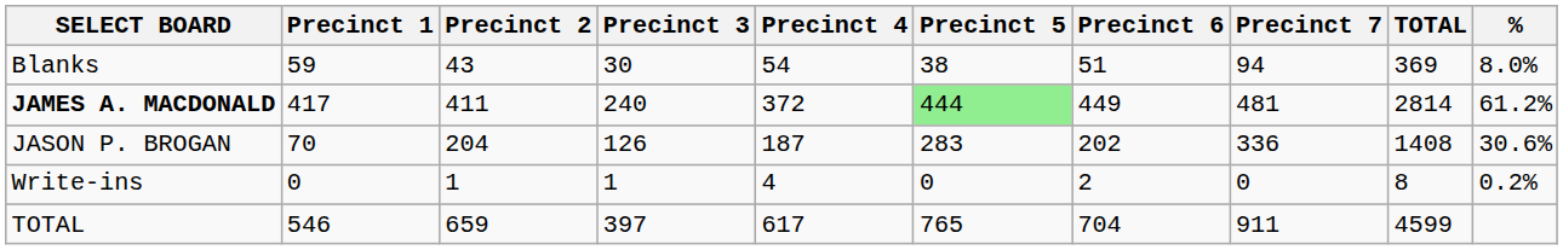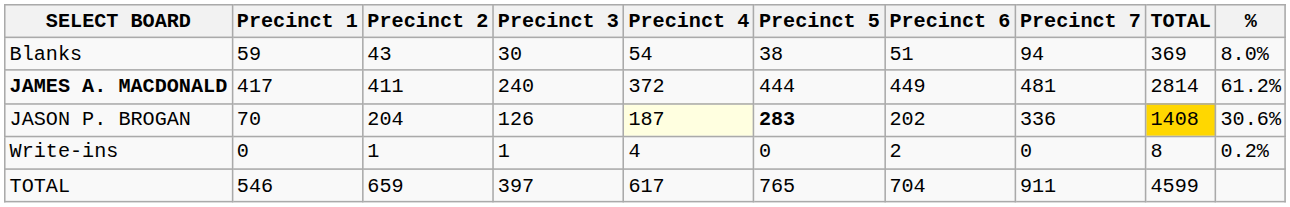JAMES A. MACDONALD | Precinct 5: lightgreen background -> no background
JASON P. BROGAN | Precinct 4: no background -> lightyellow background
JASON P. BROGAN | Precinct 5: normal -> bold
JASON P. BROGAN | TOTAL: no background -> gold background
